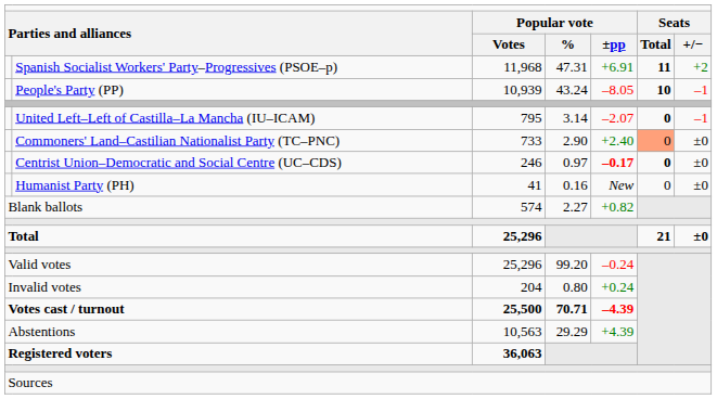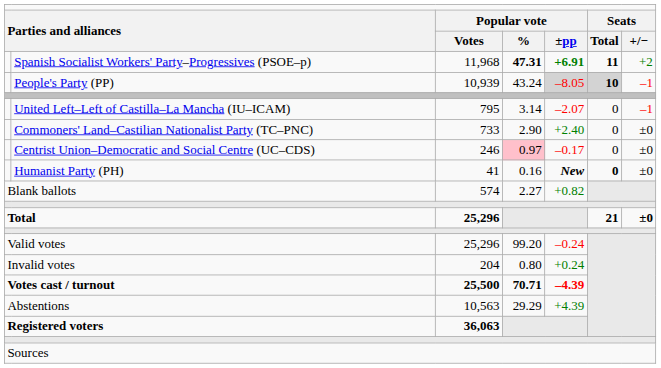Spanish Socialist Workers' Party–Progressives (PSOE–p) | column 4: normal -> bold
Spanish Socialist Workers' Party–Progressives (PSOE–p) | column 5: normal -> bold
People's Party (PP) | column 5: no background -> lightgrey background
People's Party (PP) | column 6: no background -> lightgrey background
United Left–Left of Castilla–La Mancha (IU–ICAM) | column 6: bold -> normal
Commoners' Land–Castilian Nationalist Party (TC–PNC) | column 6: lightsalmon background -> no background
Centrist Union–Democratic and Social Centre (UC–CDS) | column 4: no background -> pink background
Centrist Union–Democratic and Social Centre (UC–CDS) | column 5: bold -> normal
Centrist Union–Democratic and Social Centre (UC–CDS) | column 6: bold -> normal
Humanist Party (PH) | column 5: normal -> bold
Humanist Party (PH) | column 6: normal -> bold
